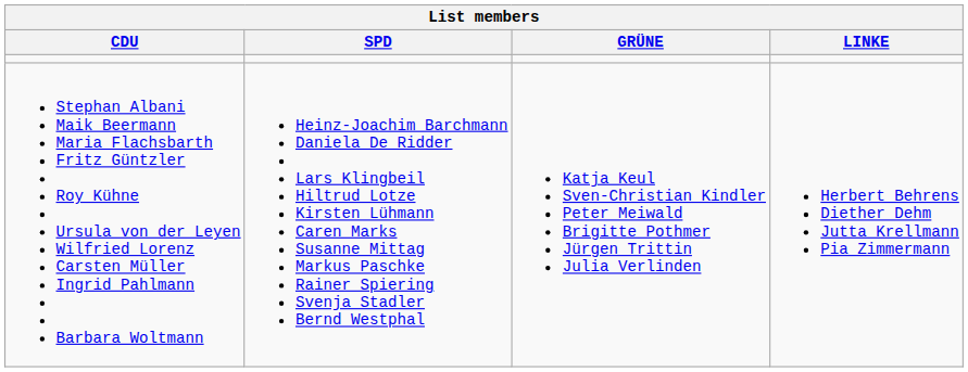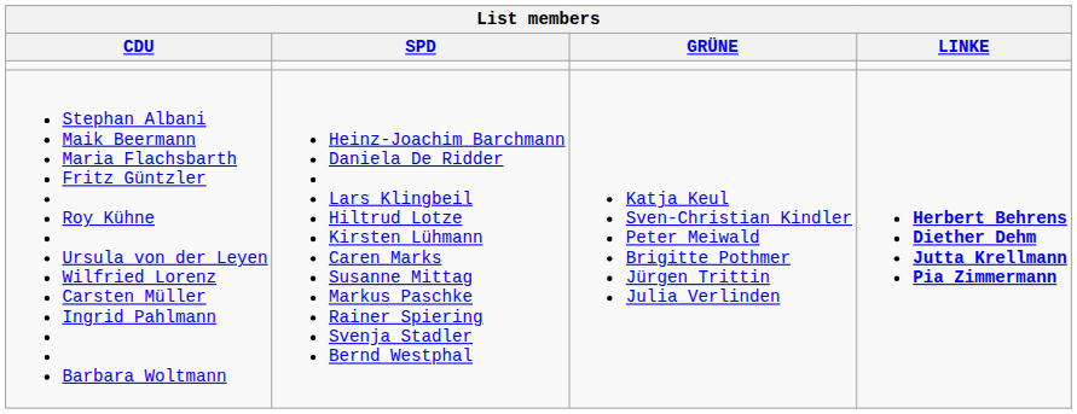row 4 | LINKE: normal -> bold
